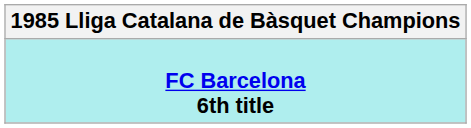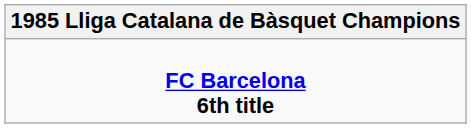row 2 | column 1: paleturquoise background -> no background
